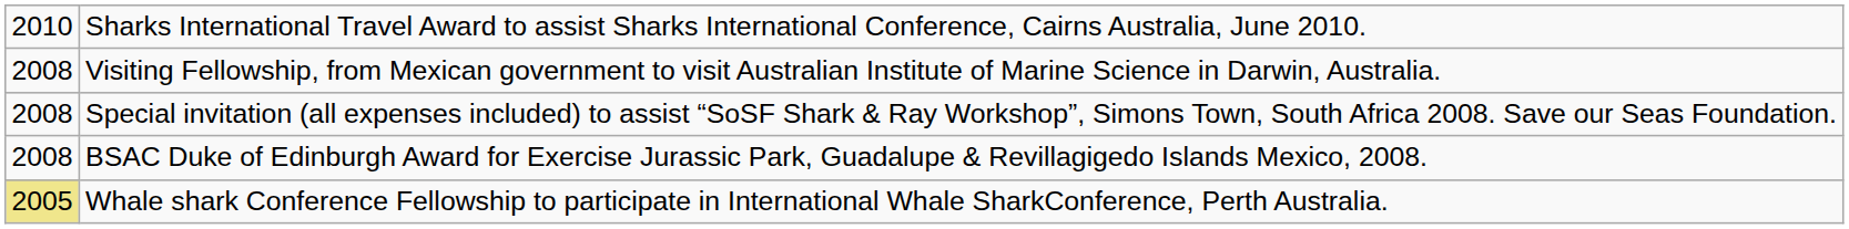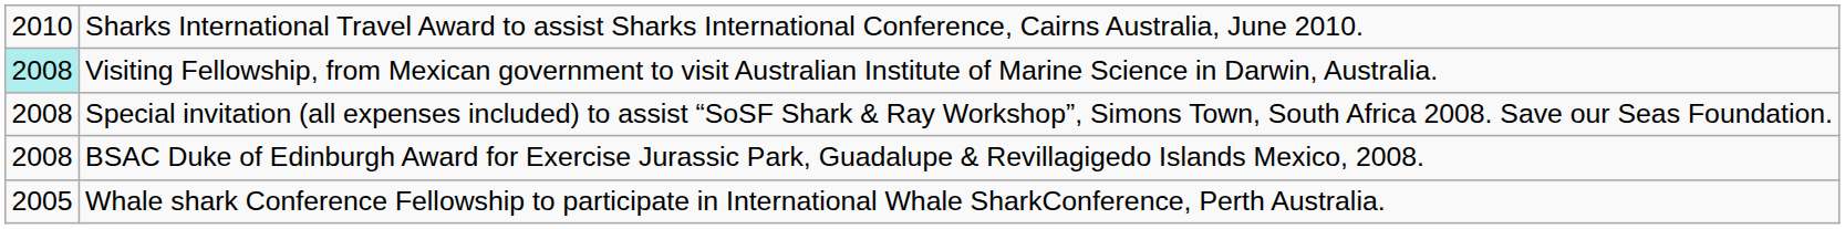row 2 | column 1: no background -> paleturquoise background
row 5 | column 1: khaki background -> no background
